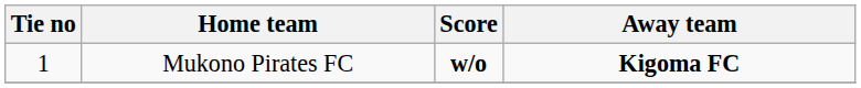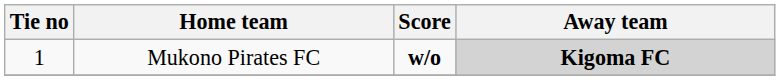Mukono Pirates FC | Away team: no background -> lightgrey background
